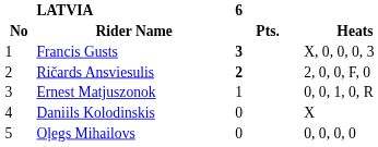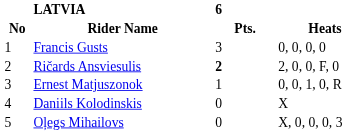Francis Gusts | 6 / Pts.: bold -> normal
Francis Gusts | Heats: X, 0, 0, 0, 3 -> 0, 0, 0, 0
Oļegs Mihailovs | Heats: 0, 0, 0, 0 -> X, 0, 0, 0, 3
